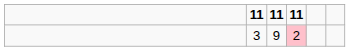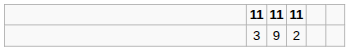row 2 | column 4: pink background -> no background
